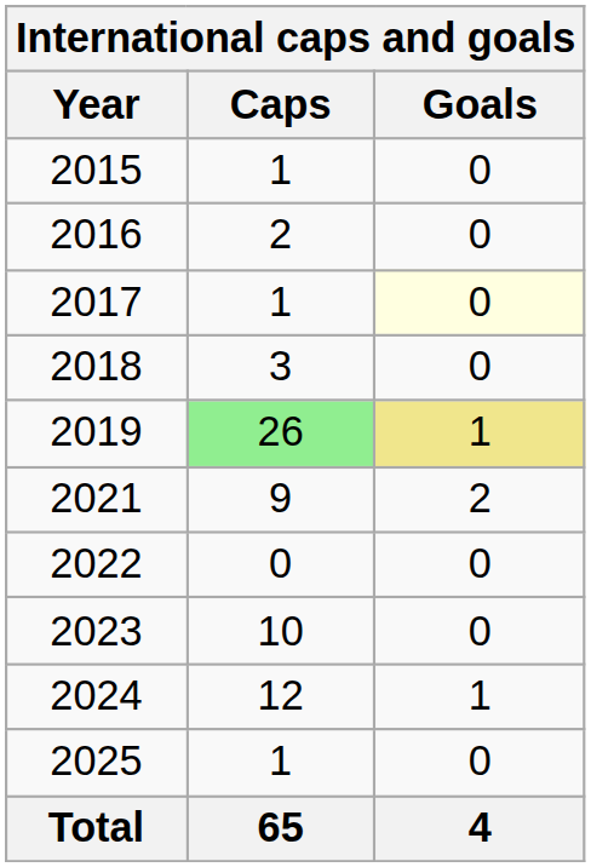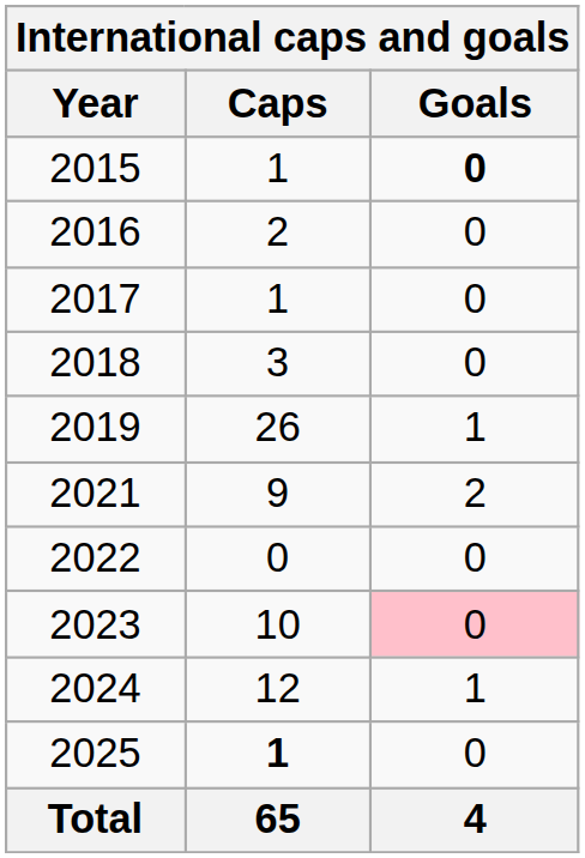2015 | Goals: normal -> bold
2017 | Goals: lightyellow background -> no background
2019 | Caps: lightgreen background -> no background
2019 | Goals: khaki background -> no background
2023 | Goals: no background -> pink background
2025 | Caps: normal -> bold
